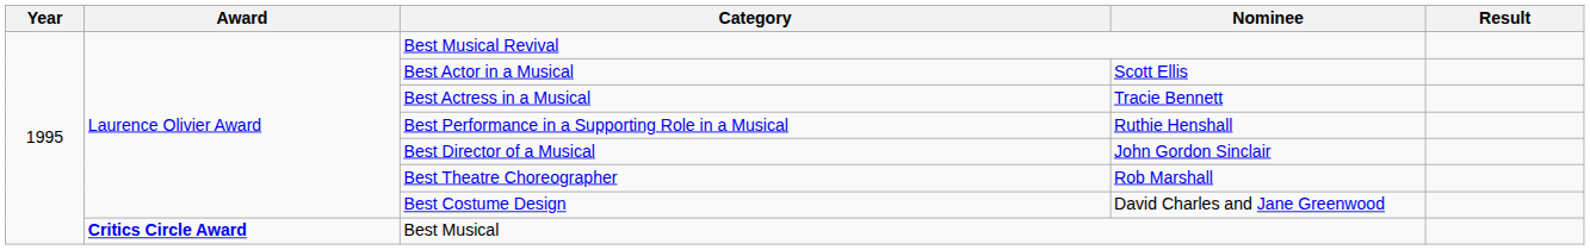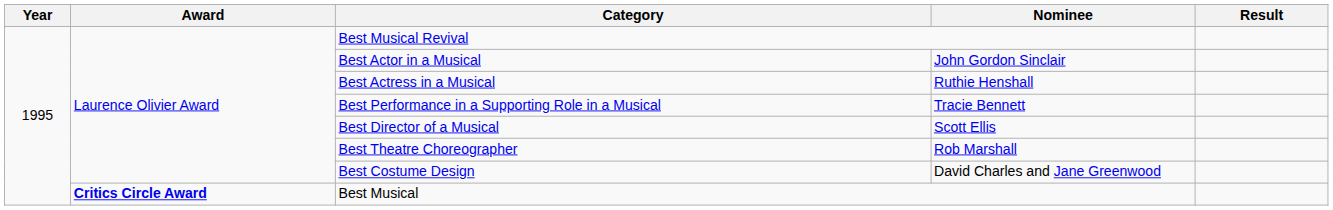Best Actor in a Musical | Nominee: Scott Ellis -> John Gordon Sinclair
Best Actress in a Musical | Nominee: Tracie Bennett -> Ruthie Henshall
Best Performance in a Supporting Role in a Musical | Nominee: Ruthie Henshall -> Tracie Bennett
Best Director of a Musical | Nominee: John Gordon Sinclair -> Scott Ellis
